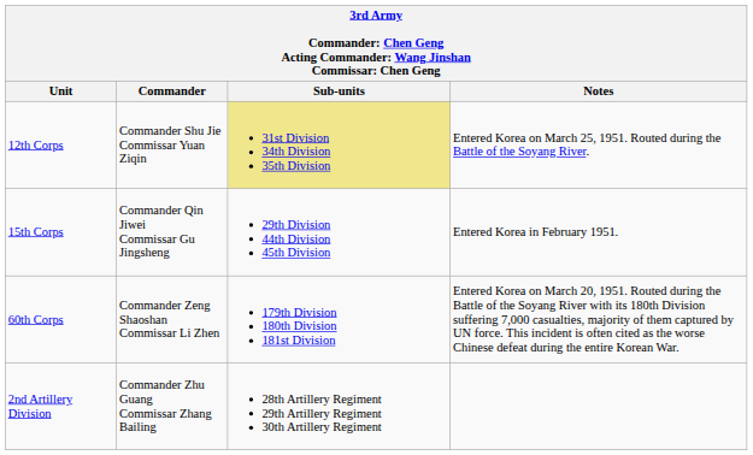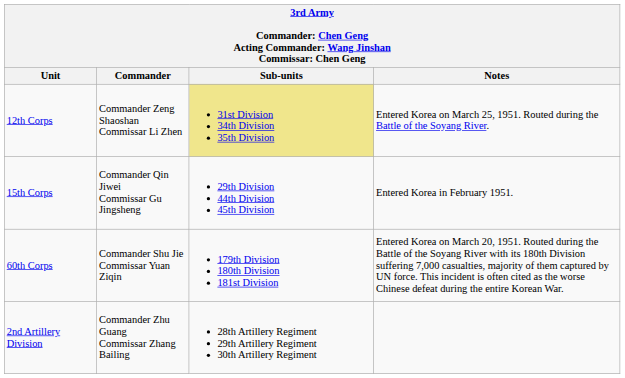12th Corps | Commander: Commander Shu Jie Commissar Yuan Ziqin -> Commander Zeng Shaoshan Commissar Li Zhen
60th Corps | Commander: Commander Zeng Shaoshan Commissar Li Zhen -> Commander Shu Jie Commissar Yuan Ziqin
